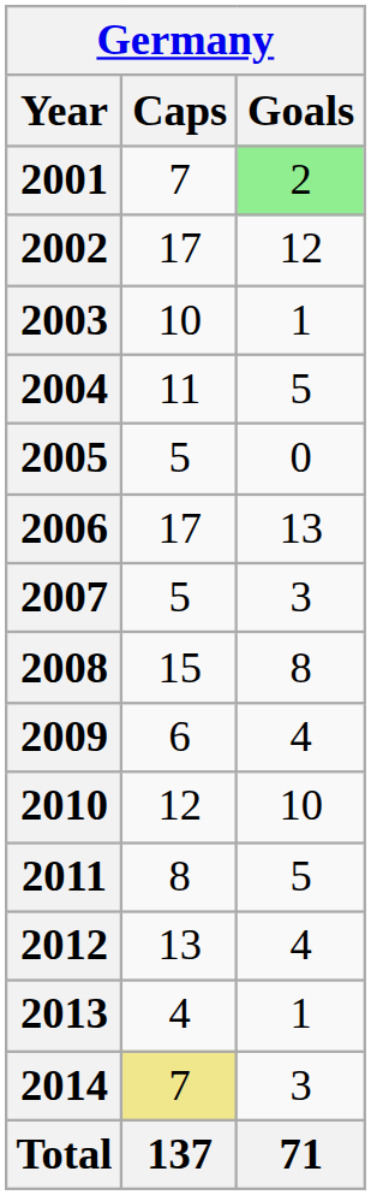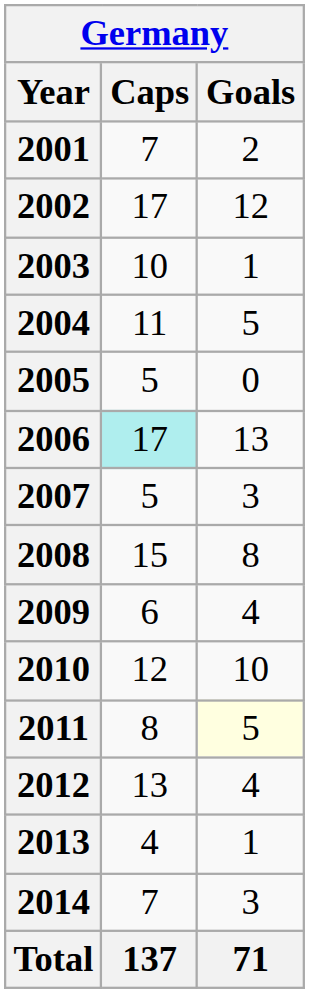2001 | Goals: lightgreen background -> no background
2006 | Caps: no background -> paleturquoise background
2011 | Goals: no background -> lightyellow background
2014 | Caps: khaki background -> no background
